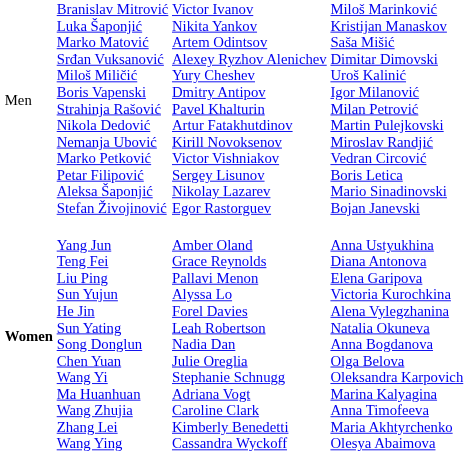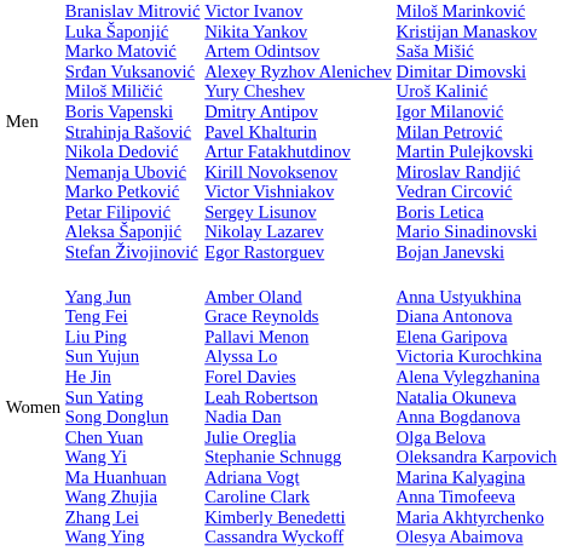Women | column 1: bold -> normal
